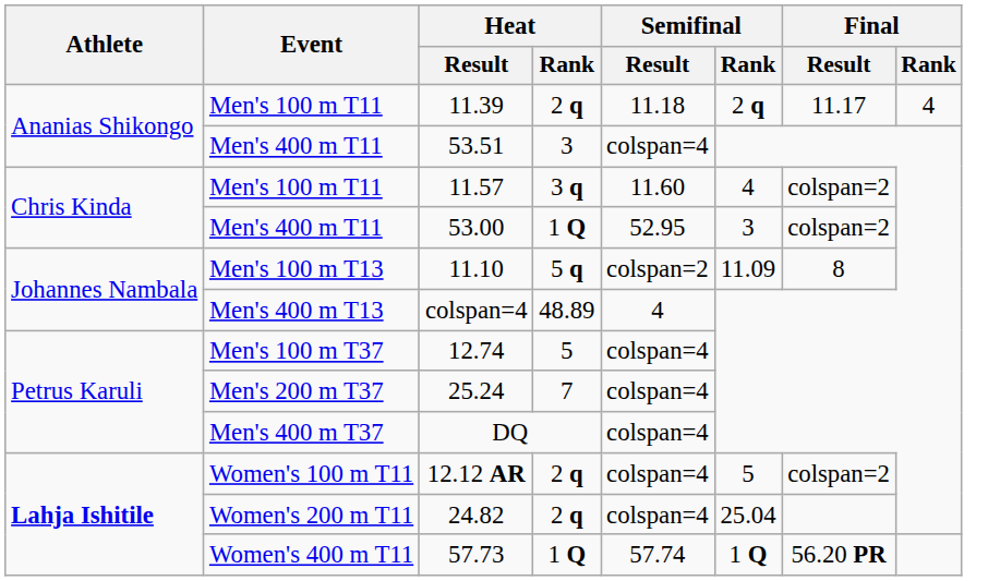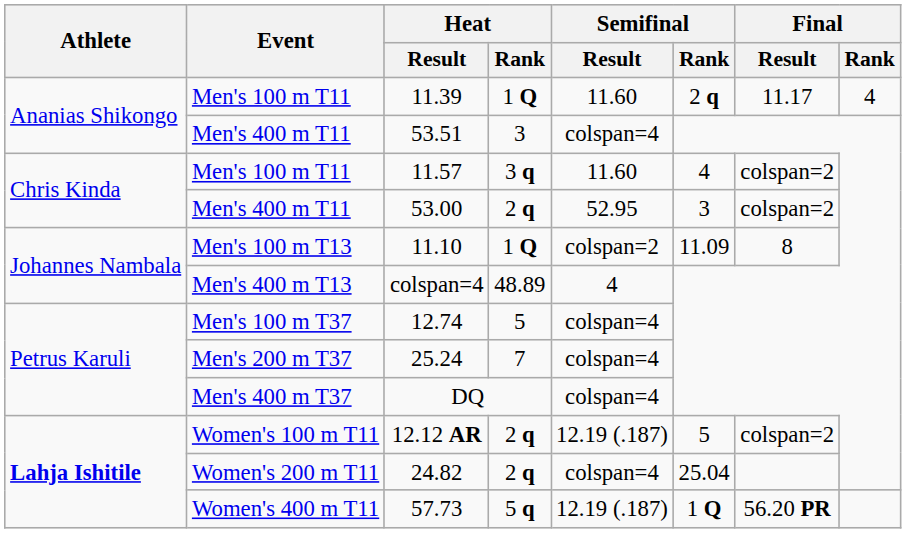11.39 | Heat / Rank: 2 q -> 1 Q
11.39 | Semifinal / Result: 11.18 -> 11.60
53.00 | Heat / Rank: 1 Q -> 2 q
11.10 | Heat / Rank: 5 q -> 1 Q
12.12 AR | Semifinal / Result: colspan=4 -> 12.19 (.187)
57.73 | Heat / Rank: 1 Q -> 5 q
57.73 | Semifinal / Result: 57.74 -> 12.19 (.187)
